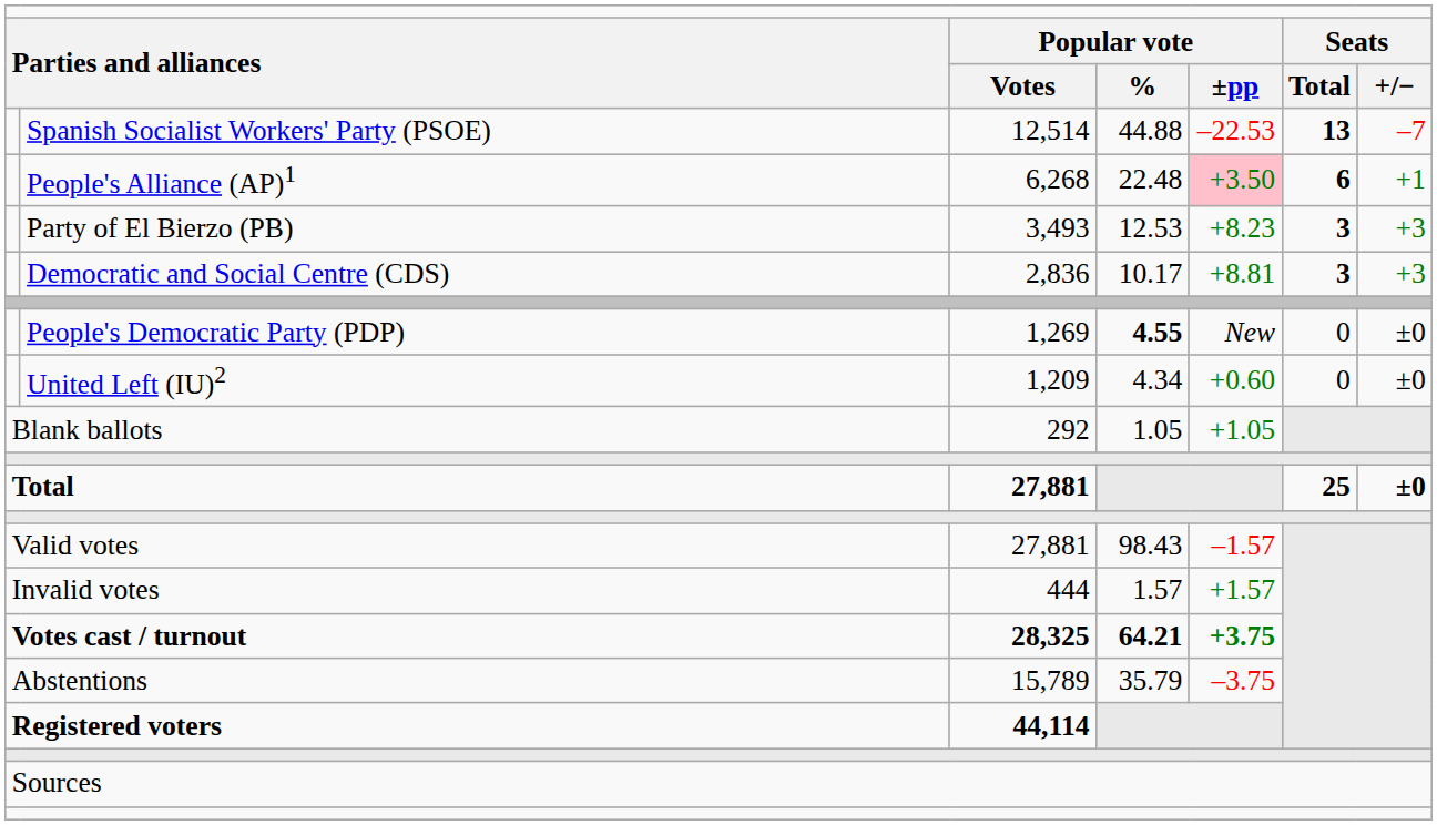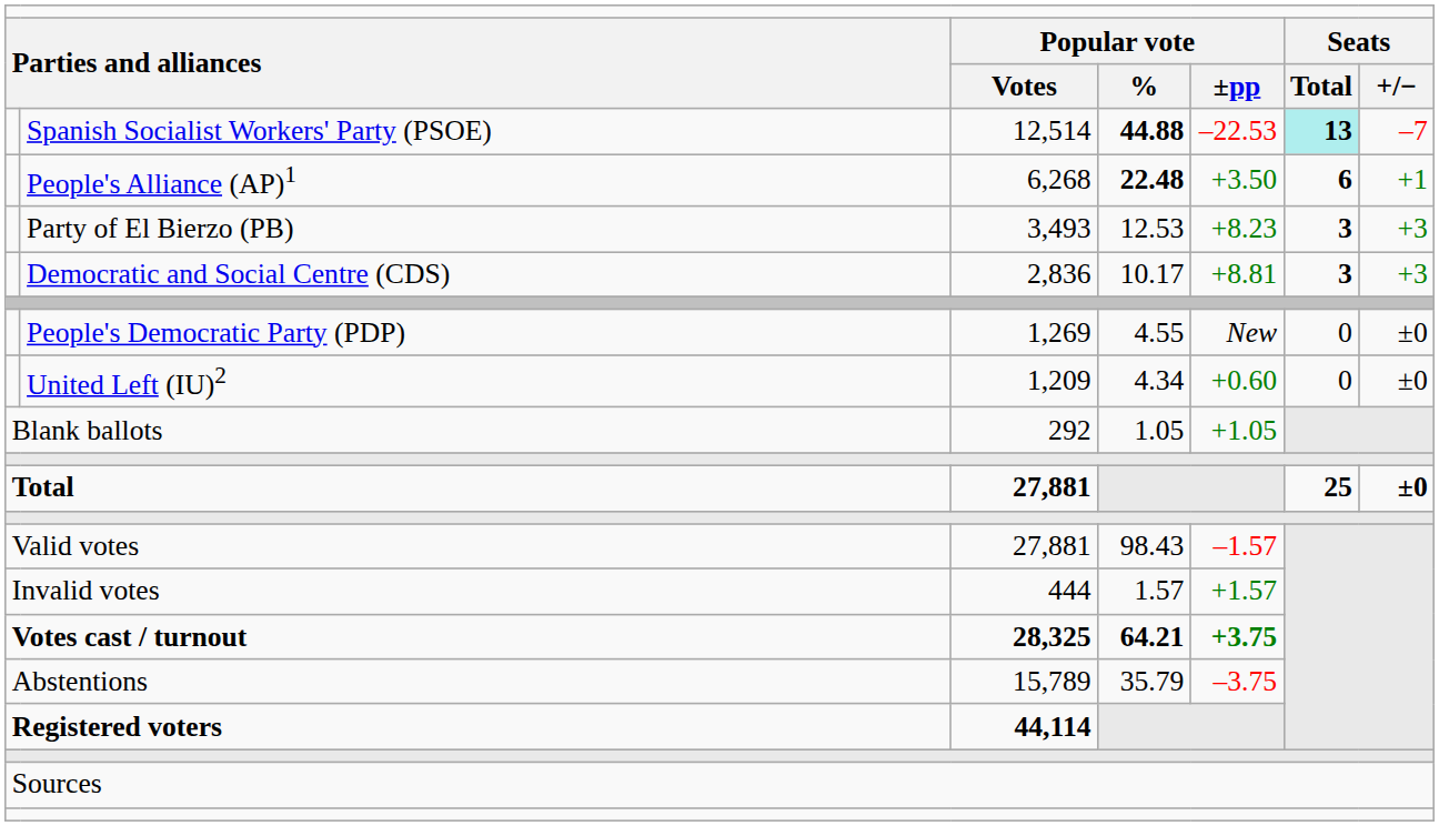Spanish Socialist Workers' Party (PSOE) | column 4: normal -> bold
Spanish Socialist Workers' Party (PSOE) | column 6: no background -> paleturquoise background
People's Alliance (AP)1 | column 4: normal -> bold
People's Alliance (AP)1 | column 5: pink background -> no background
People's Democratic Party (PDP) | column 4: bold -> normal
